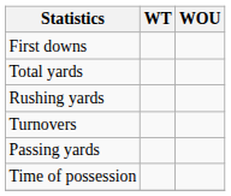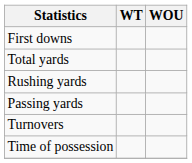rows swapped: Passing yards <-> Turnovers
